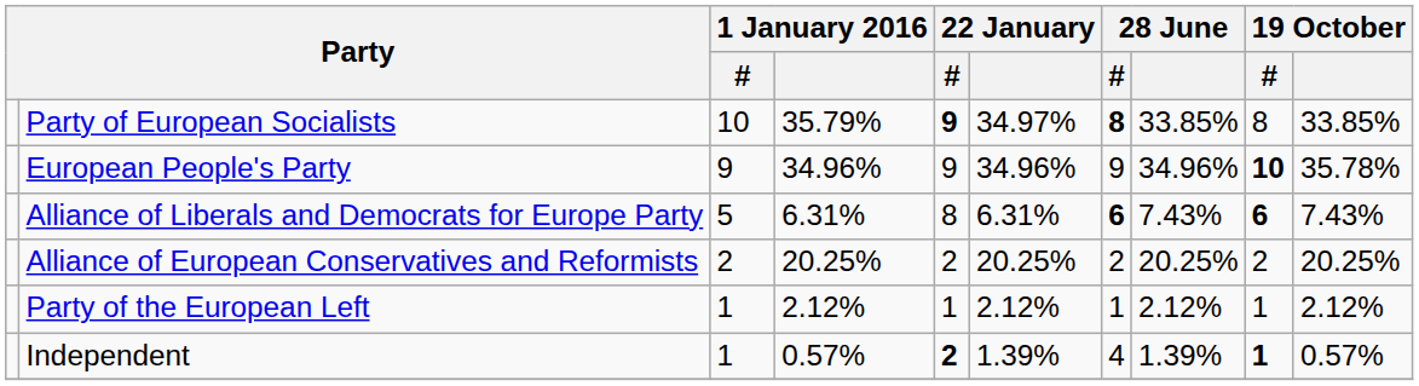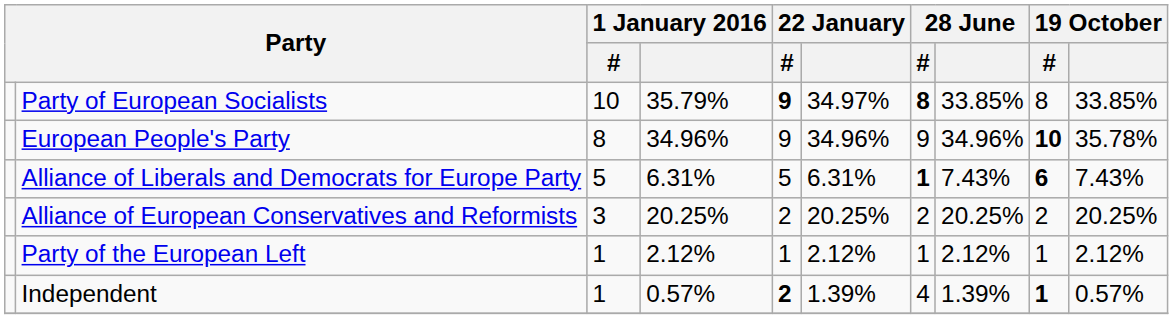European People's Party | 1 January 2016 / #: 9 -> 8
Alliance of Liberals and Democrats for Europe Party | 22 January / #: 8 -> 5
Alliance of Liberals and Democrats for Europe Party | 28 June / #: 6 -> 1
Alliance of European Conservatives and Reformists | 1 January 2016 / #: 2 -> 3
